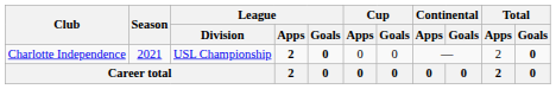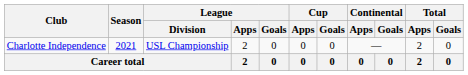Charlotte Independence | League / Apps: bold -> normal
Charlotte Independence | League / Goals: bold -> normal
Charlotte Independence | Total / Goals: bold -> normal
